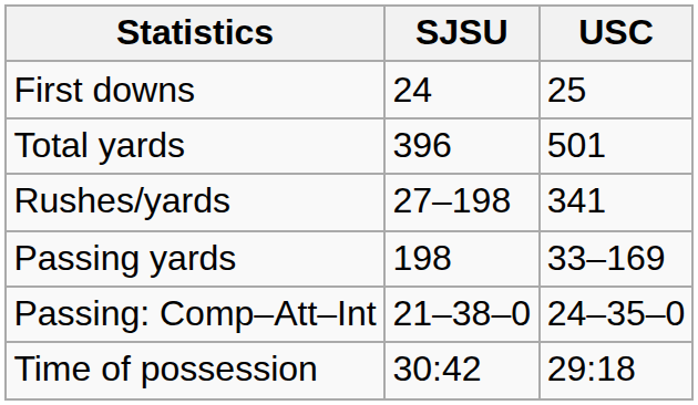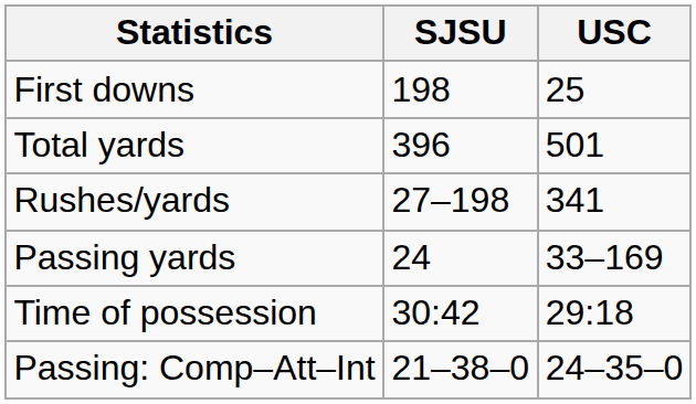First downs | SJSU: 24 -> 198
Passing yards | SJSU: 198 -> 24
rows swapped: Passing: Comp–Att–Int <-> Time of possession
